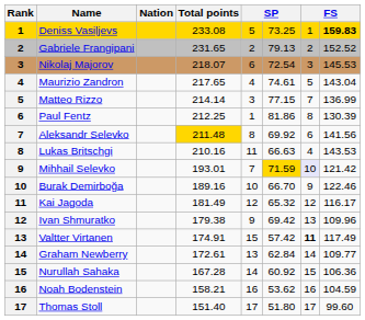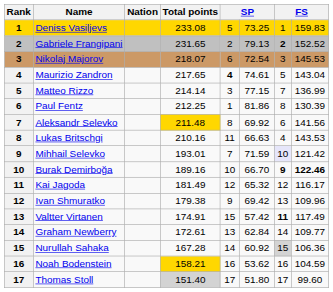Deniss Vasiļjevs | column 8: bold -> normal
Gabriele Frangipani | column 7: normal -> bold
Maurizio Zandron | column 5: normal -> bold
Mihhail Selevko | column 6: gold background -> no background
Burak Demirboğa | column 7: normal -> bold
Burak Demirboğa | column 8: normal -> bold
Nurullah Sahaka | column 7: no background -> lightgrey background
Noah Bodenstein | Total points: no background -> gold background
Thomas Stoll | Total points: no background -> lightgrey background
